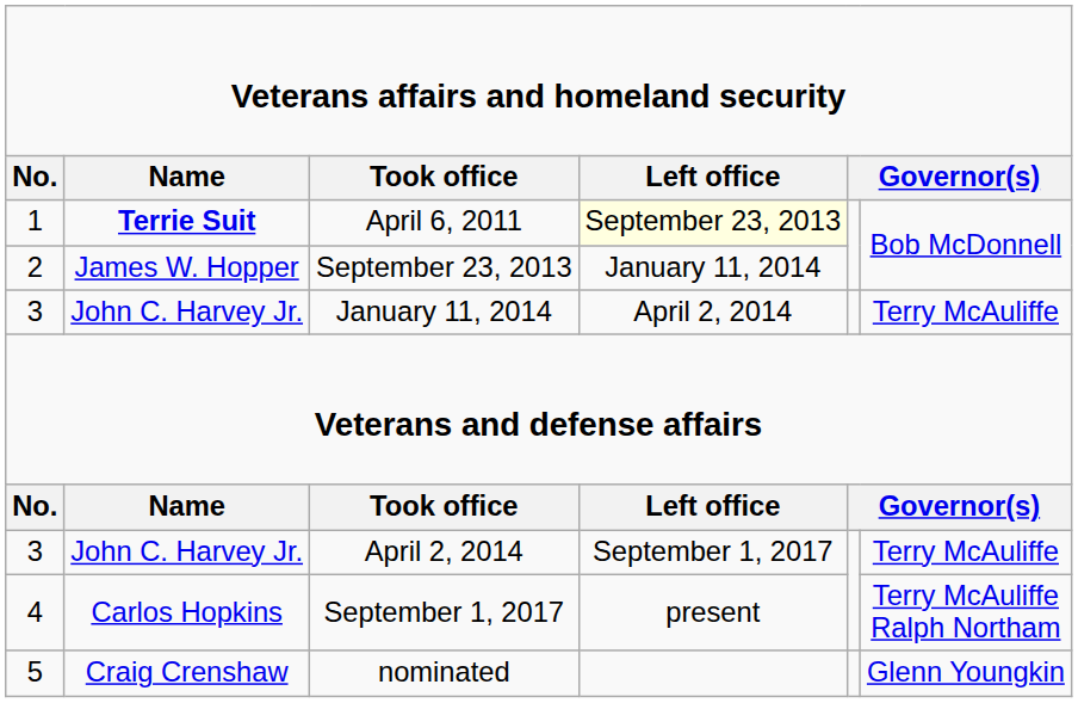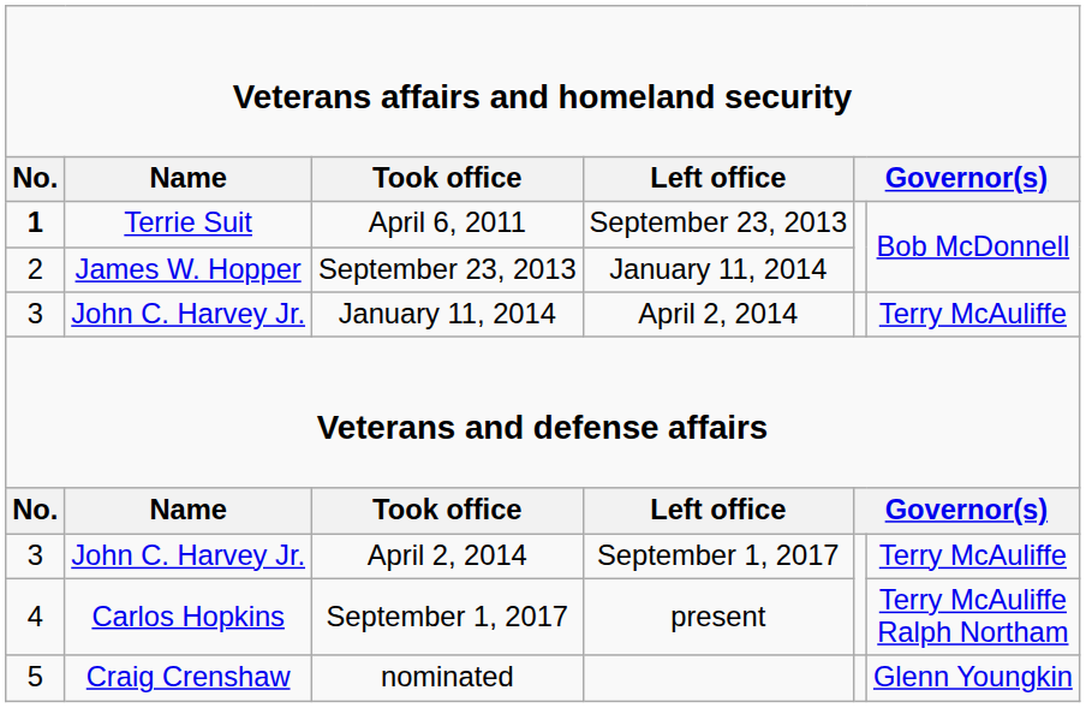April 6, 2011 | column 1: normal -> bold
April 6, 2011 | column 2: bold -> normal
April 6, 2011 | column 4: lightyellow background -> no background
